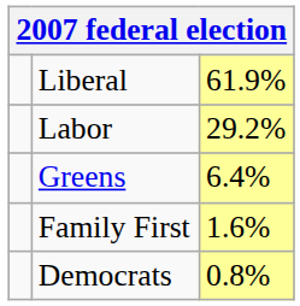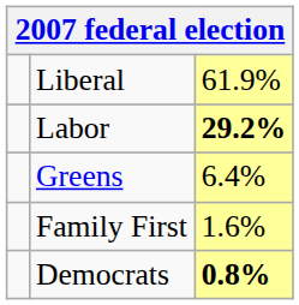Labor | column 3: normal -> bold
Democrats | column 3: normal -> bold
